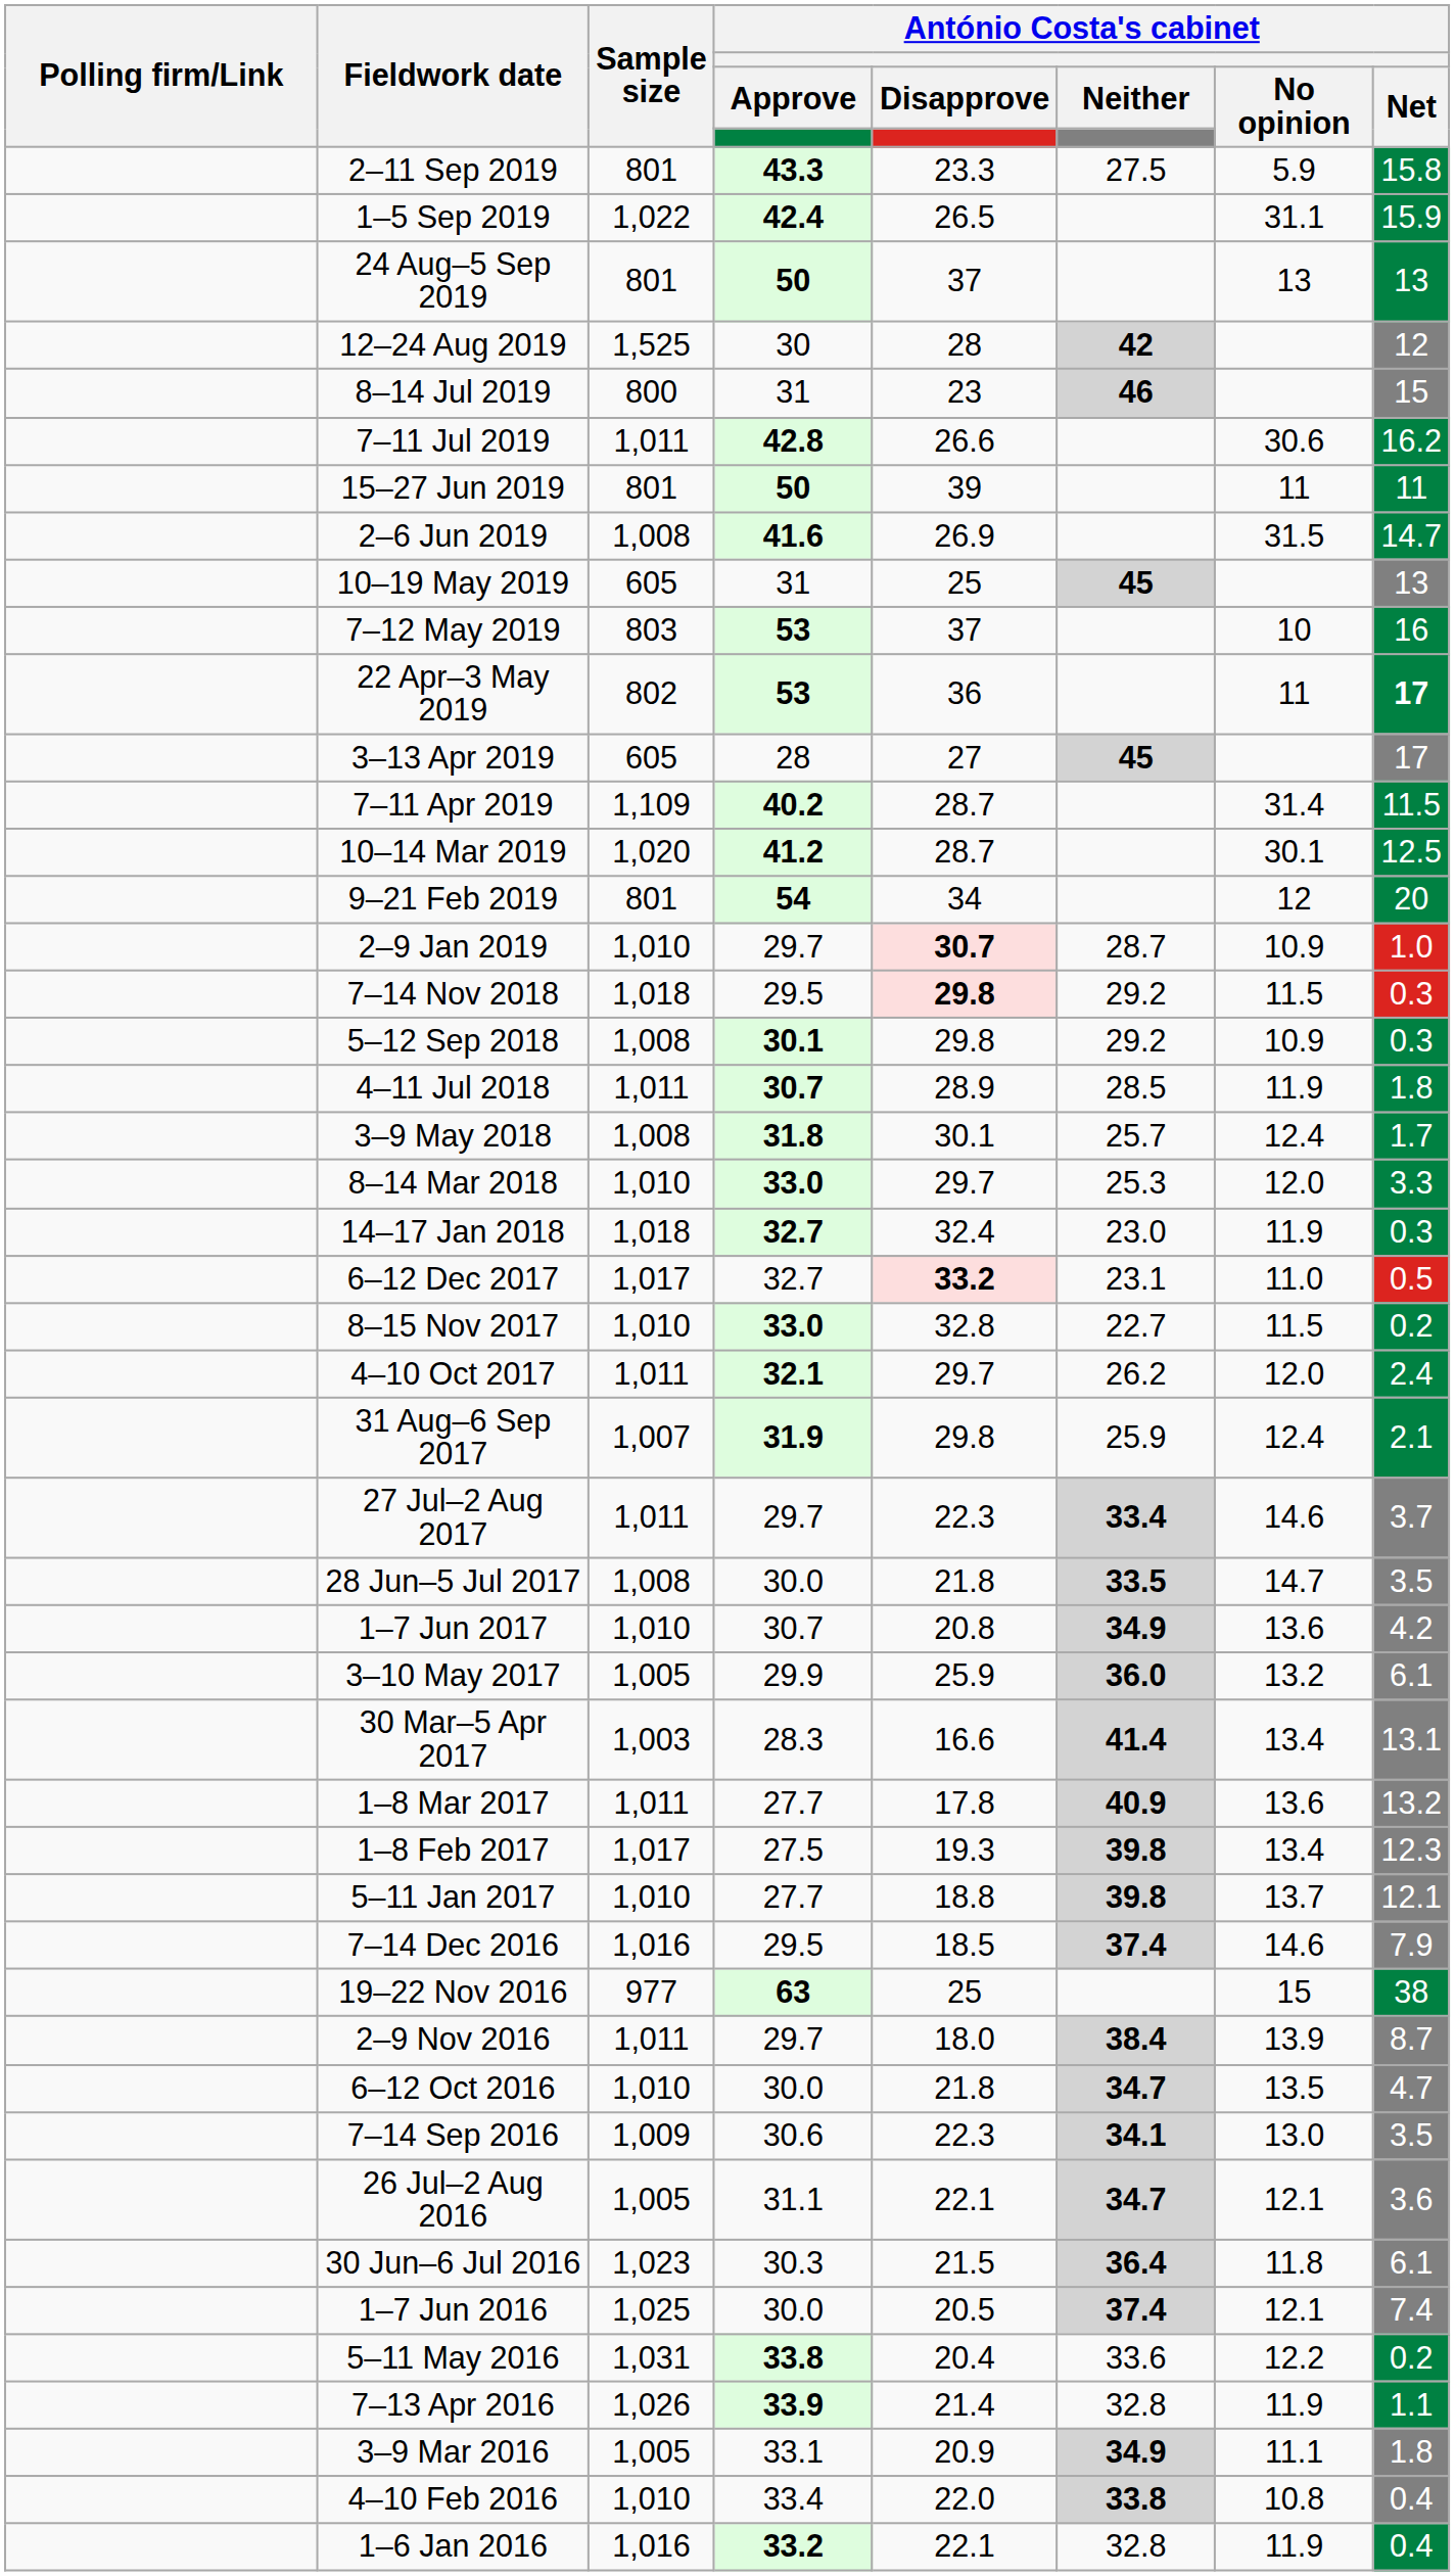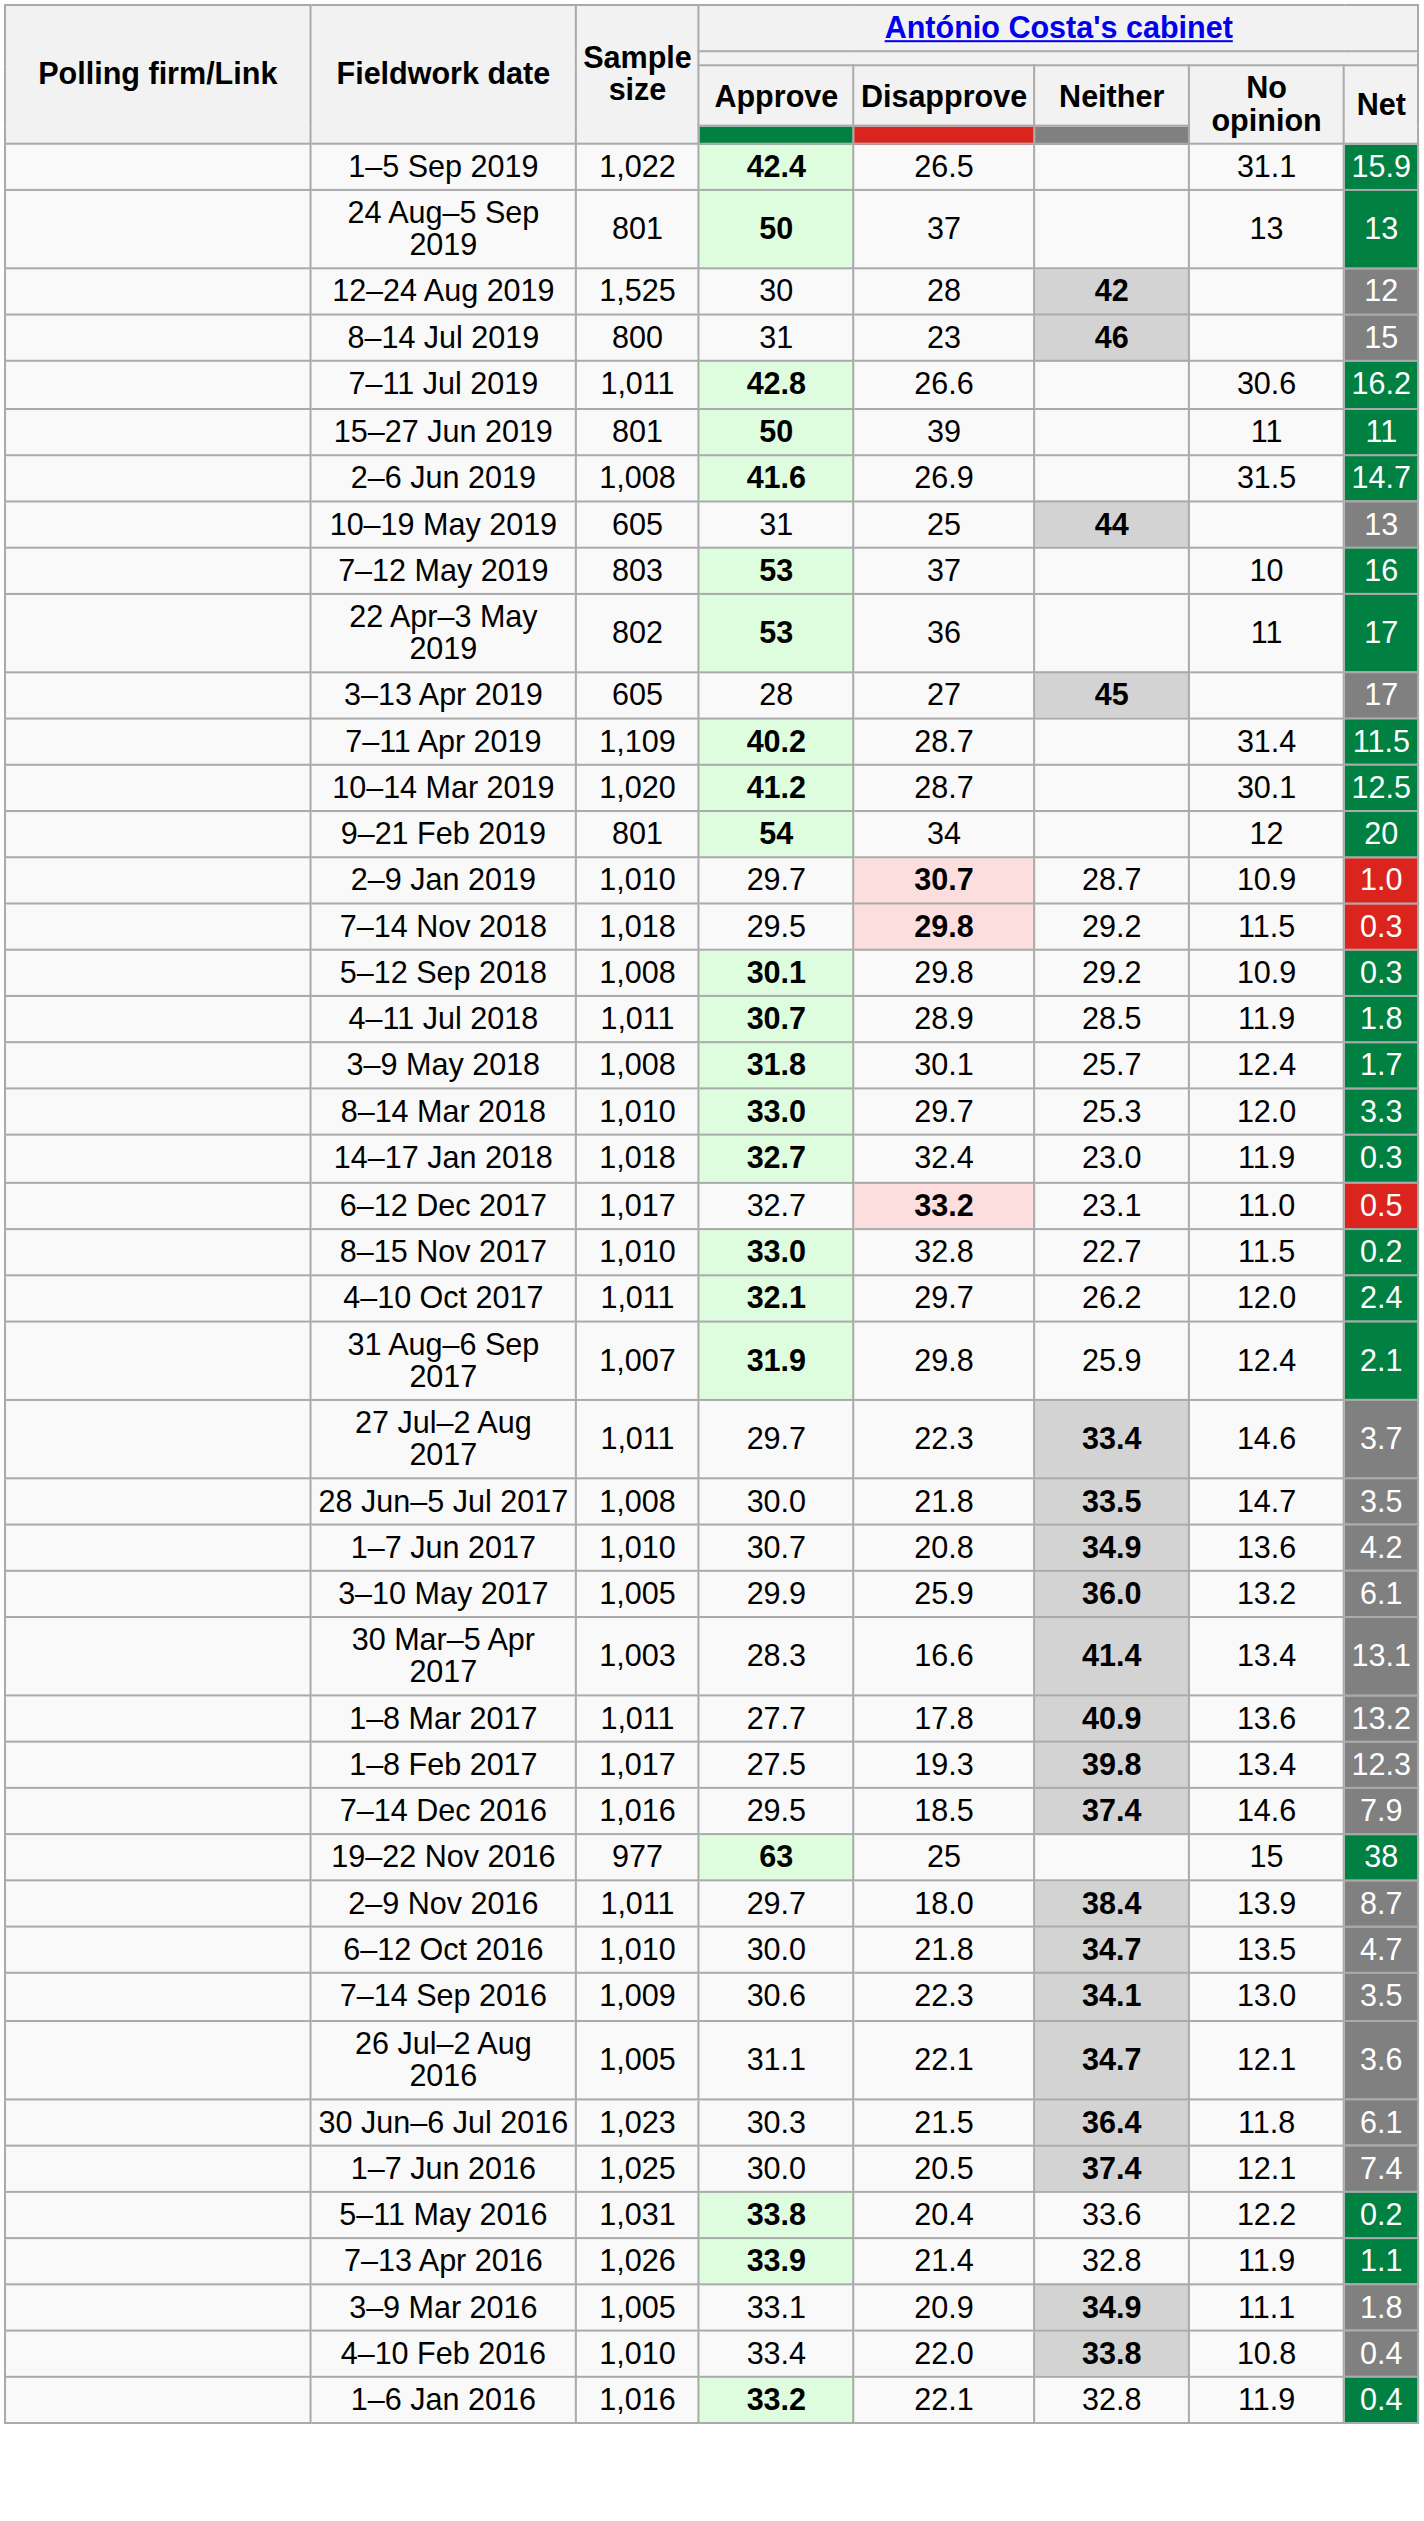- row: 2–11 Sep 2019 | 801 | 43.3 | 23.3 | 27.5 | 5.9 | 15.8
10–19 May 2019 | António Costa's cabinet / Neither: 45 -> 44
22 Apr–3 May 2019 | António Costa's cabinet / Net: bold -> normal
- row: 5–11 Jan 2017 | 1,010 | 27.7 | 18.8 | 39.8 | 13.7 | 12.1
